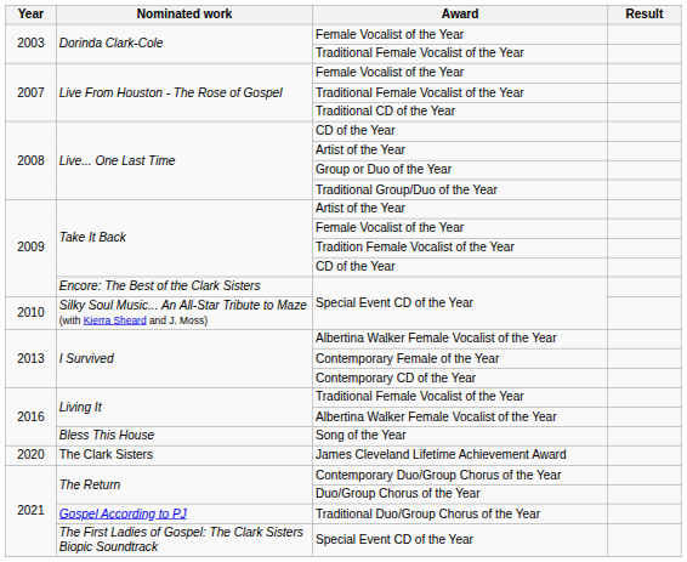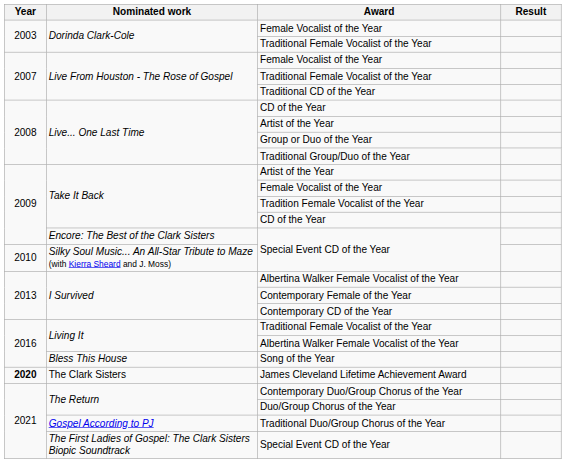James Cleveland Lifetime Achievement Award | Year: normal -> bold
